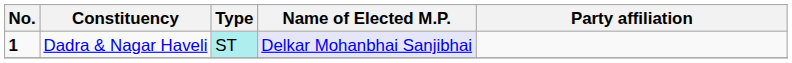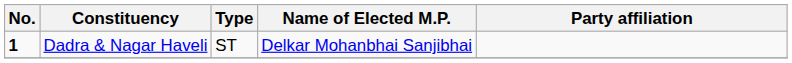Dadra & Nagar Haveli | Type: paleturquoise background -> no background
Dadra & Nagar Haveli | Name of Elected M.P.: lavender background -> no background
